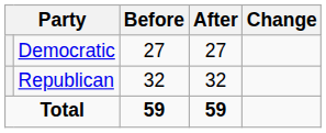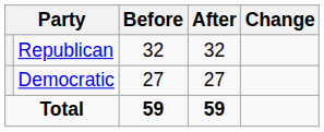rows swapped: Republican <-> Democratic
